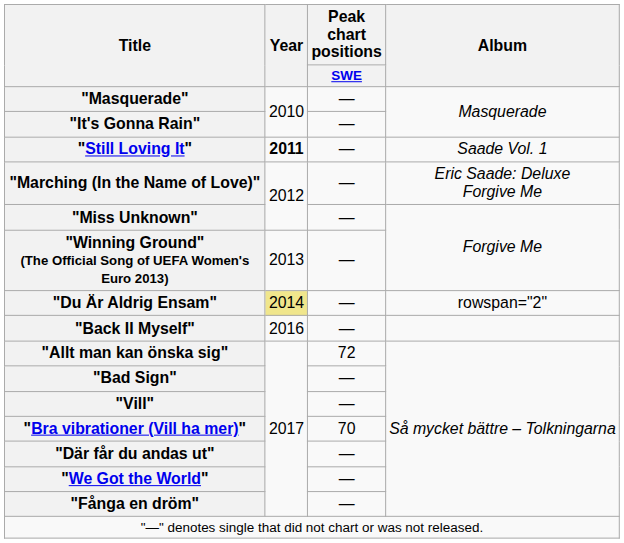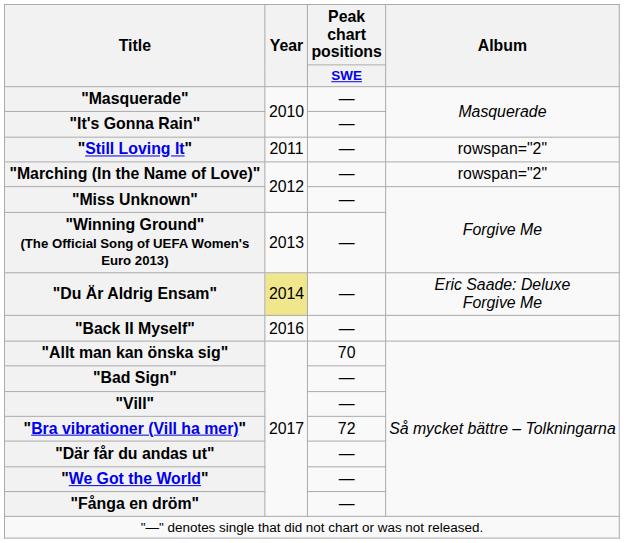"Still Loving It" | Year: bold -> normal
"Still Loving It" | Album: Saade Vol. 1 -> rowspan="2"
"Marching (In the Name of Love)" | Album: Eric Saade: Deluxe Forgive Me -> rowspan="2"
"Du Är Aldrig Ensam" | Album: rowspan="2" -> Eric Saade: Deluxe Forgive Me
"Allt man kan önska sig" | Peak chart positions / SWE: 72 -> 70
"Bra vibrationer (Vill ha mer)" | Peak chart positions / SWE: 70 -> 72
